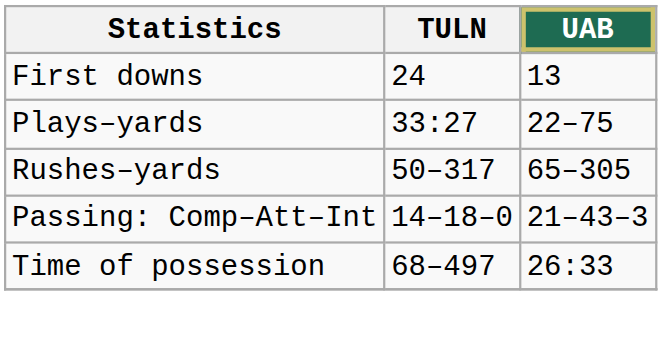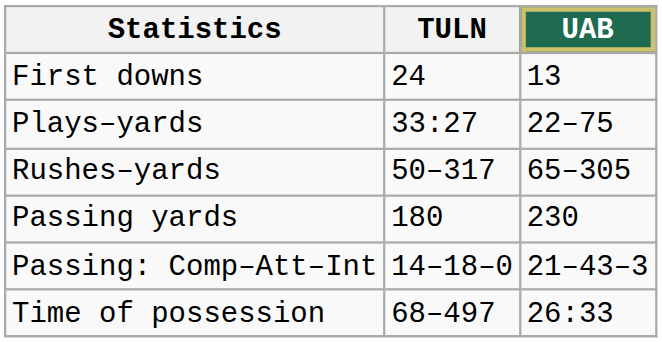+ row: Passing yards | 180 | 230
